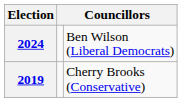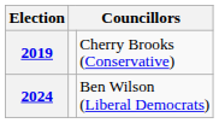rows swapped: 2019 <-> 2024
